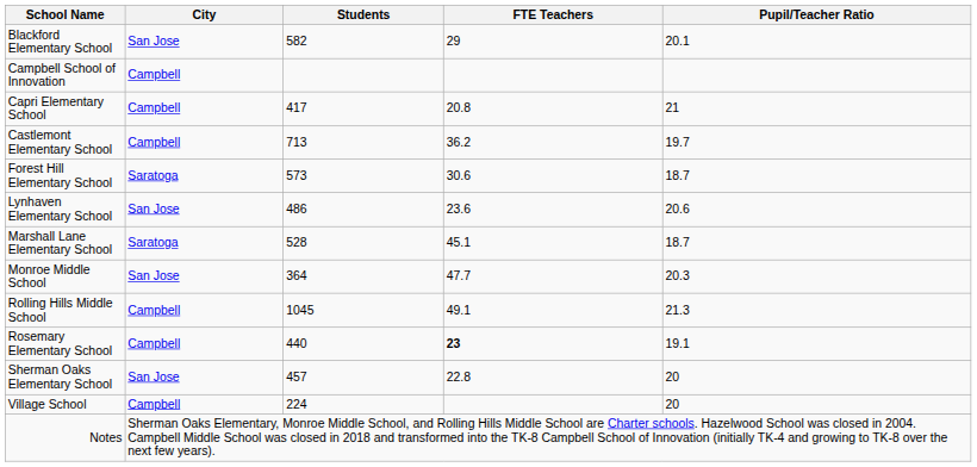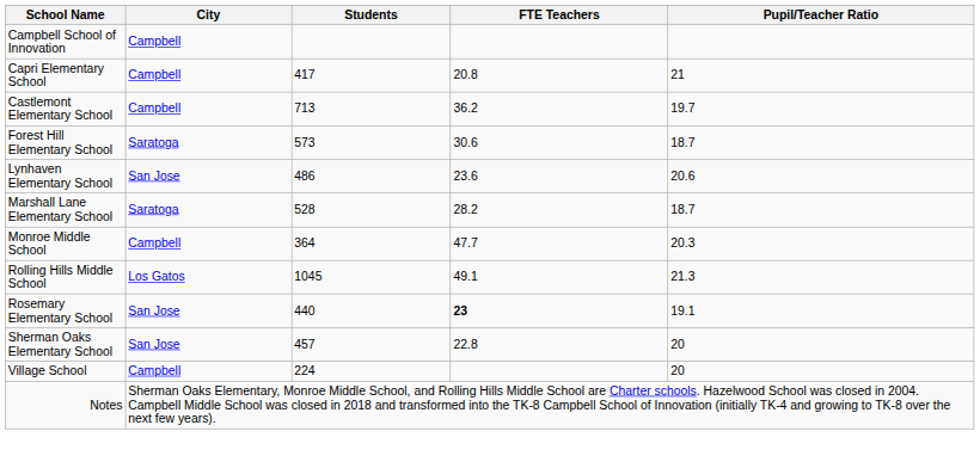- row: Blackford Elementary School | San Jose | 582 | 29 | 20.1
Marshall Lane Elementary School | FTE Teachers: 45.1 -> 28.2
Monroe Middle School | City: San Jose -> Campbell
Rolling Hills Middle School | City: Campbell -> Los Gatos
Rosemary Elementary School | City: Campbell -> San Jose
